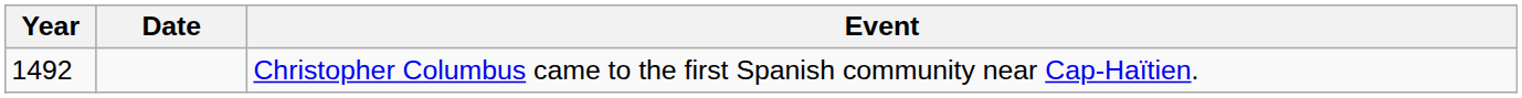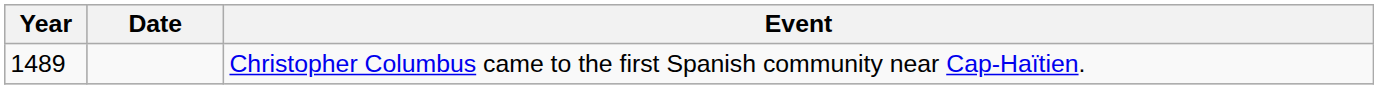row 2 | Year: 1492 -> 1489
